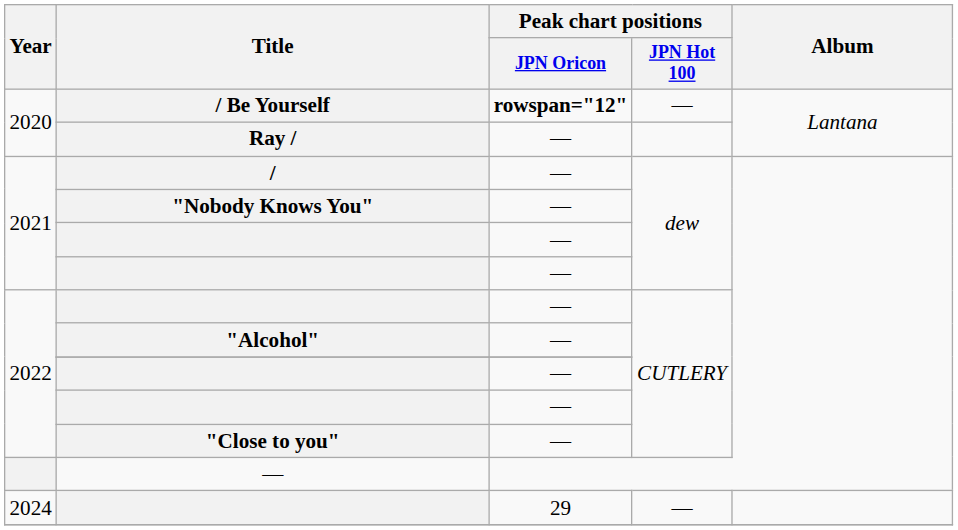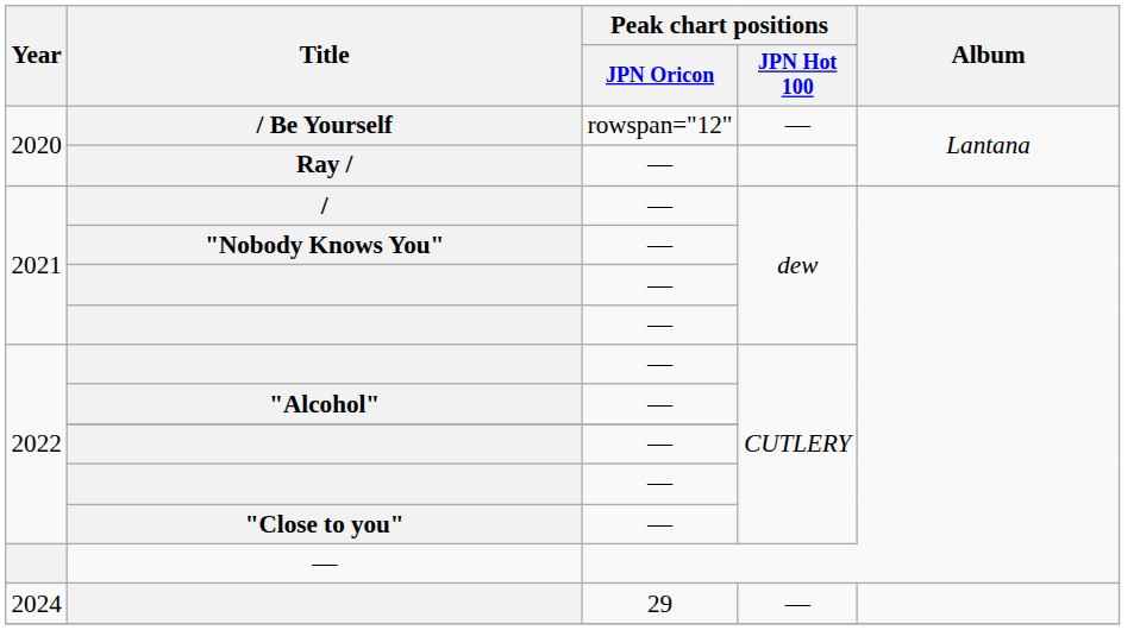/ Be Yourself | Peak chart positions / JPN Oricon: bold -> normal
